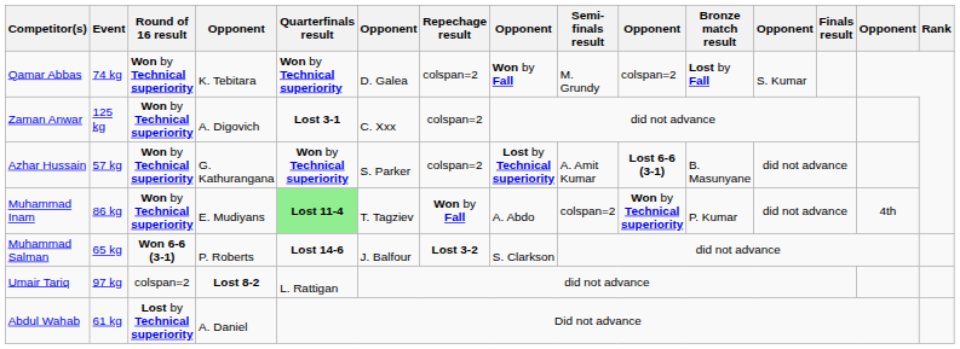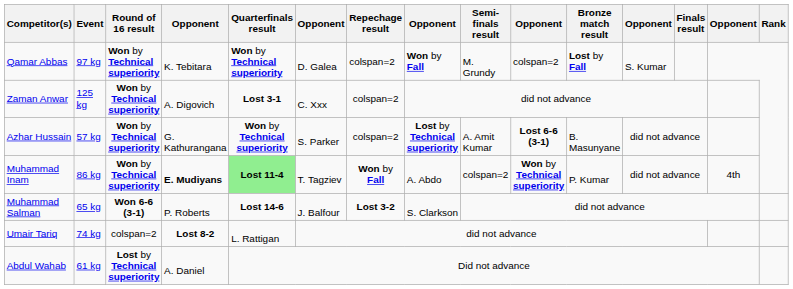Qamar Abbas | Event: 74 kg -> 97 kg
Muhammad Inam | column 4: normal -> bold
Umair Tariq | Event: 97 kg -> 74 kg
